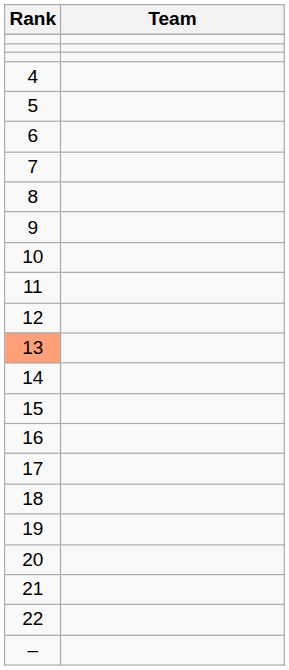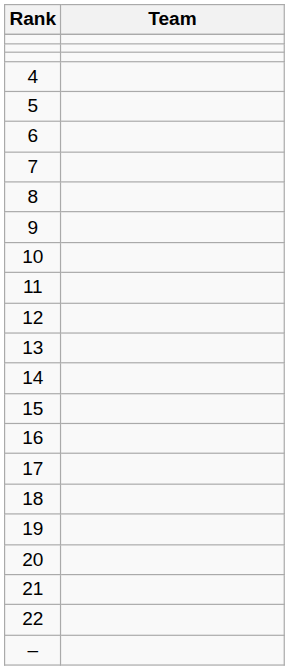row 14 | Rank: lightsalmon background -> no background
